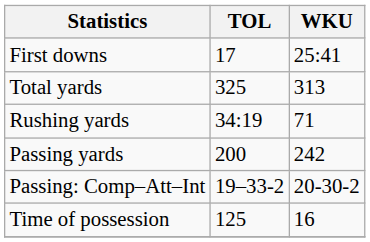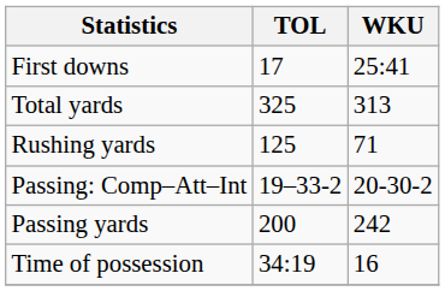Rushing yards | TOL: 34:19 -> 125
rows swapped: Passing yards <-> Passing: Comp–Att–Int
Time of possession | TOL: 125 -> 34:19
